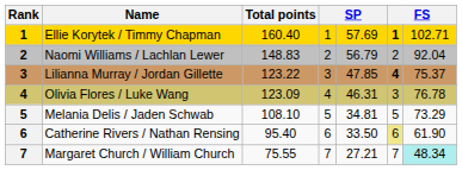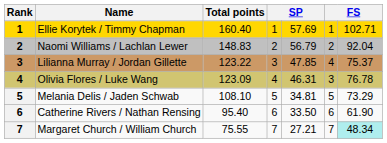Ellie Korytek / Timmy Chapman | column 6: bold -> normal
Lilianna Murray / Jordan Gillette | column 6: bold -> normal
Catherine Rivers / Nathan Rensing | column 6: khaki background -> no background
